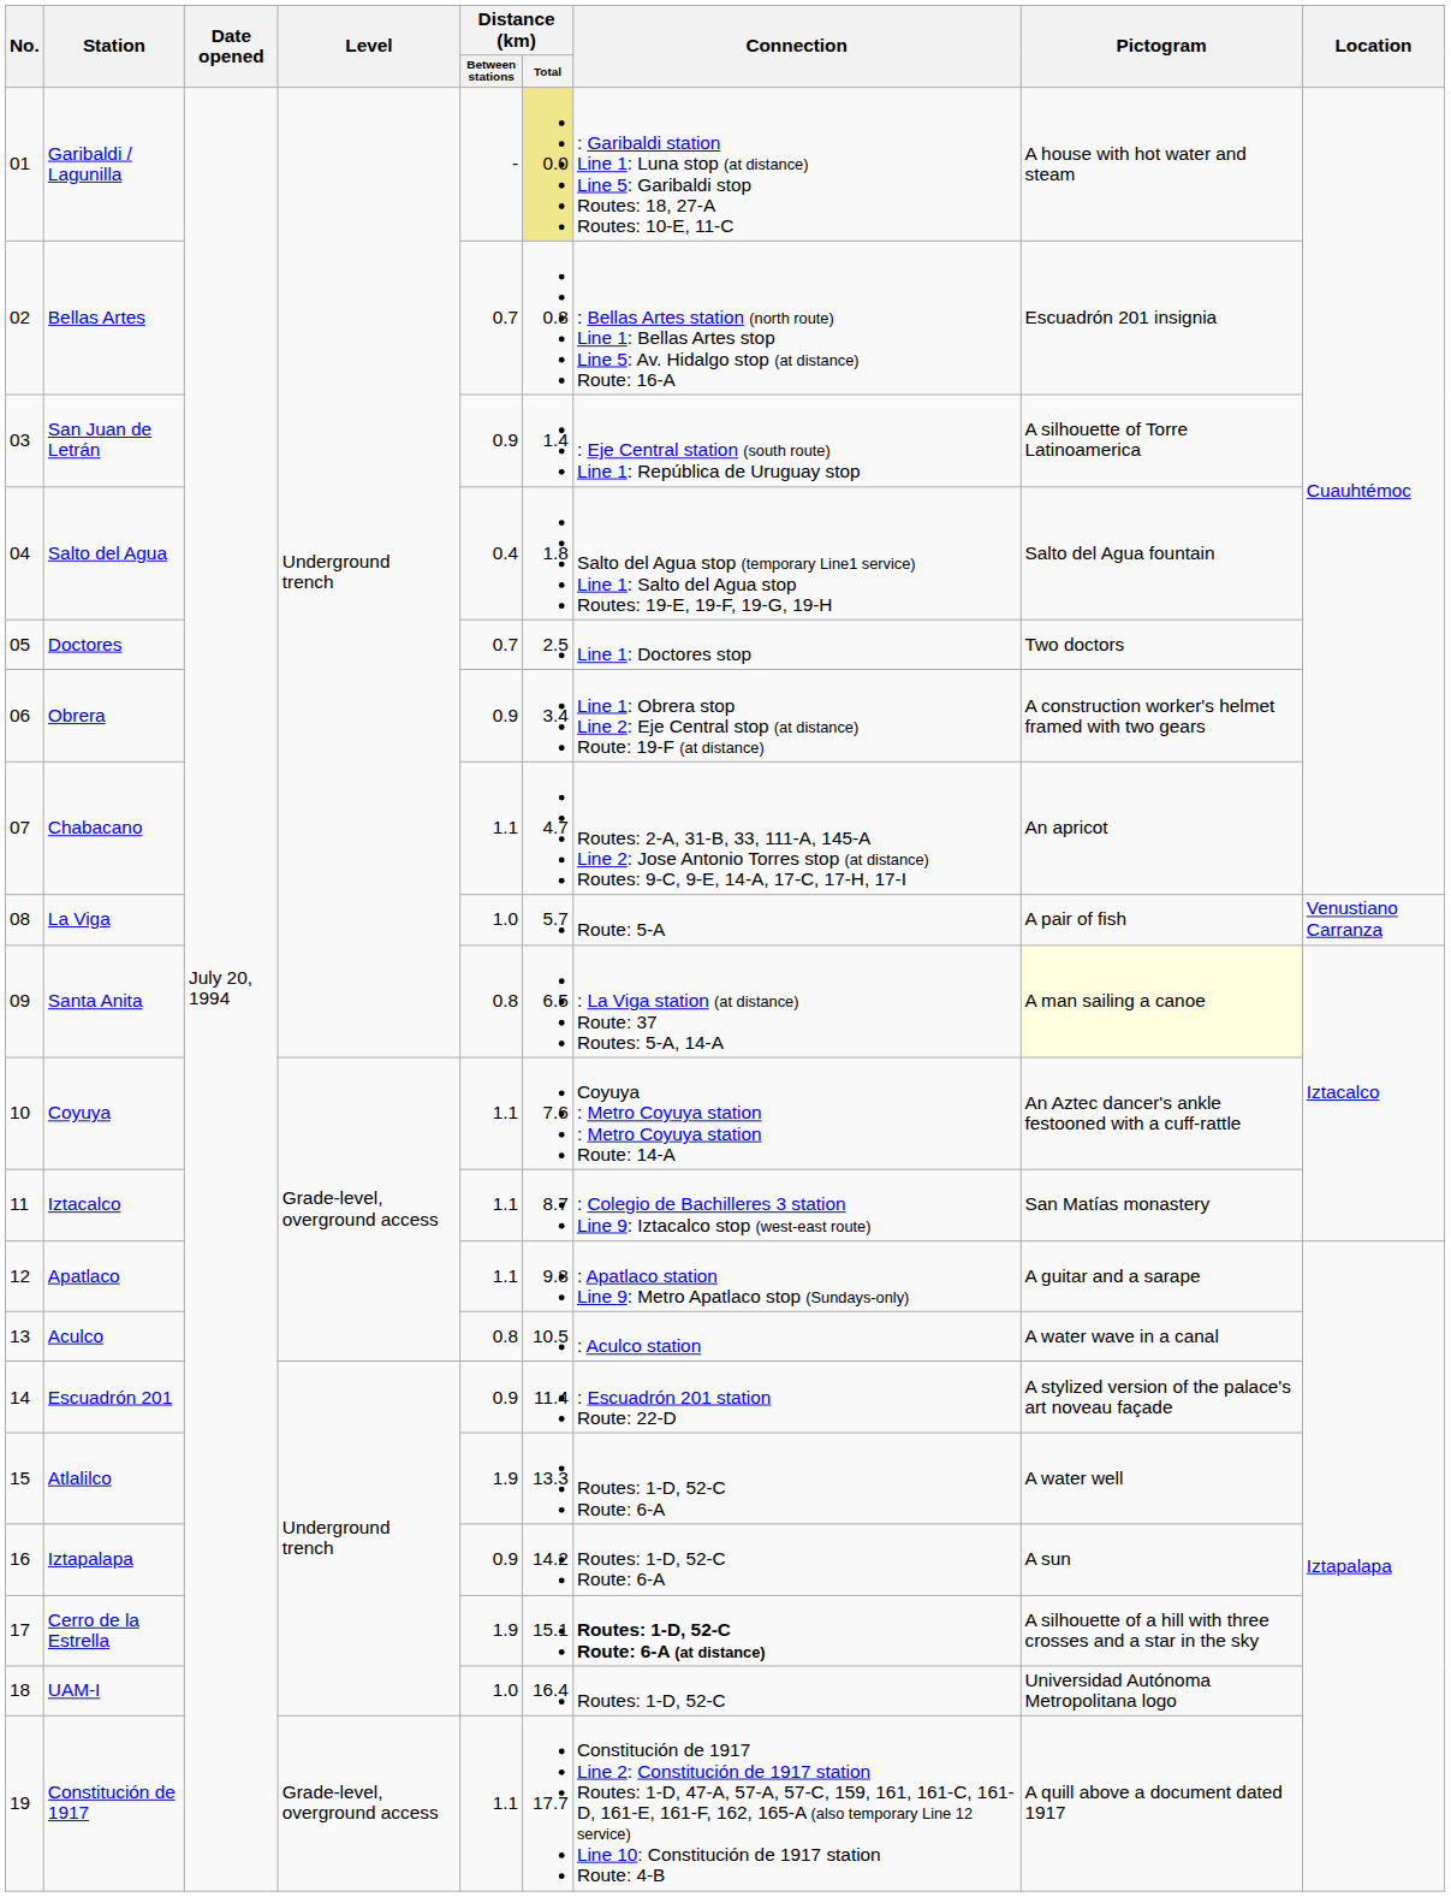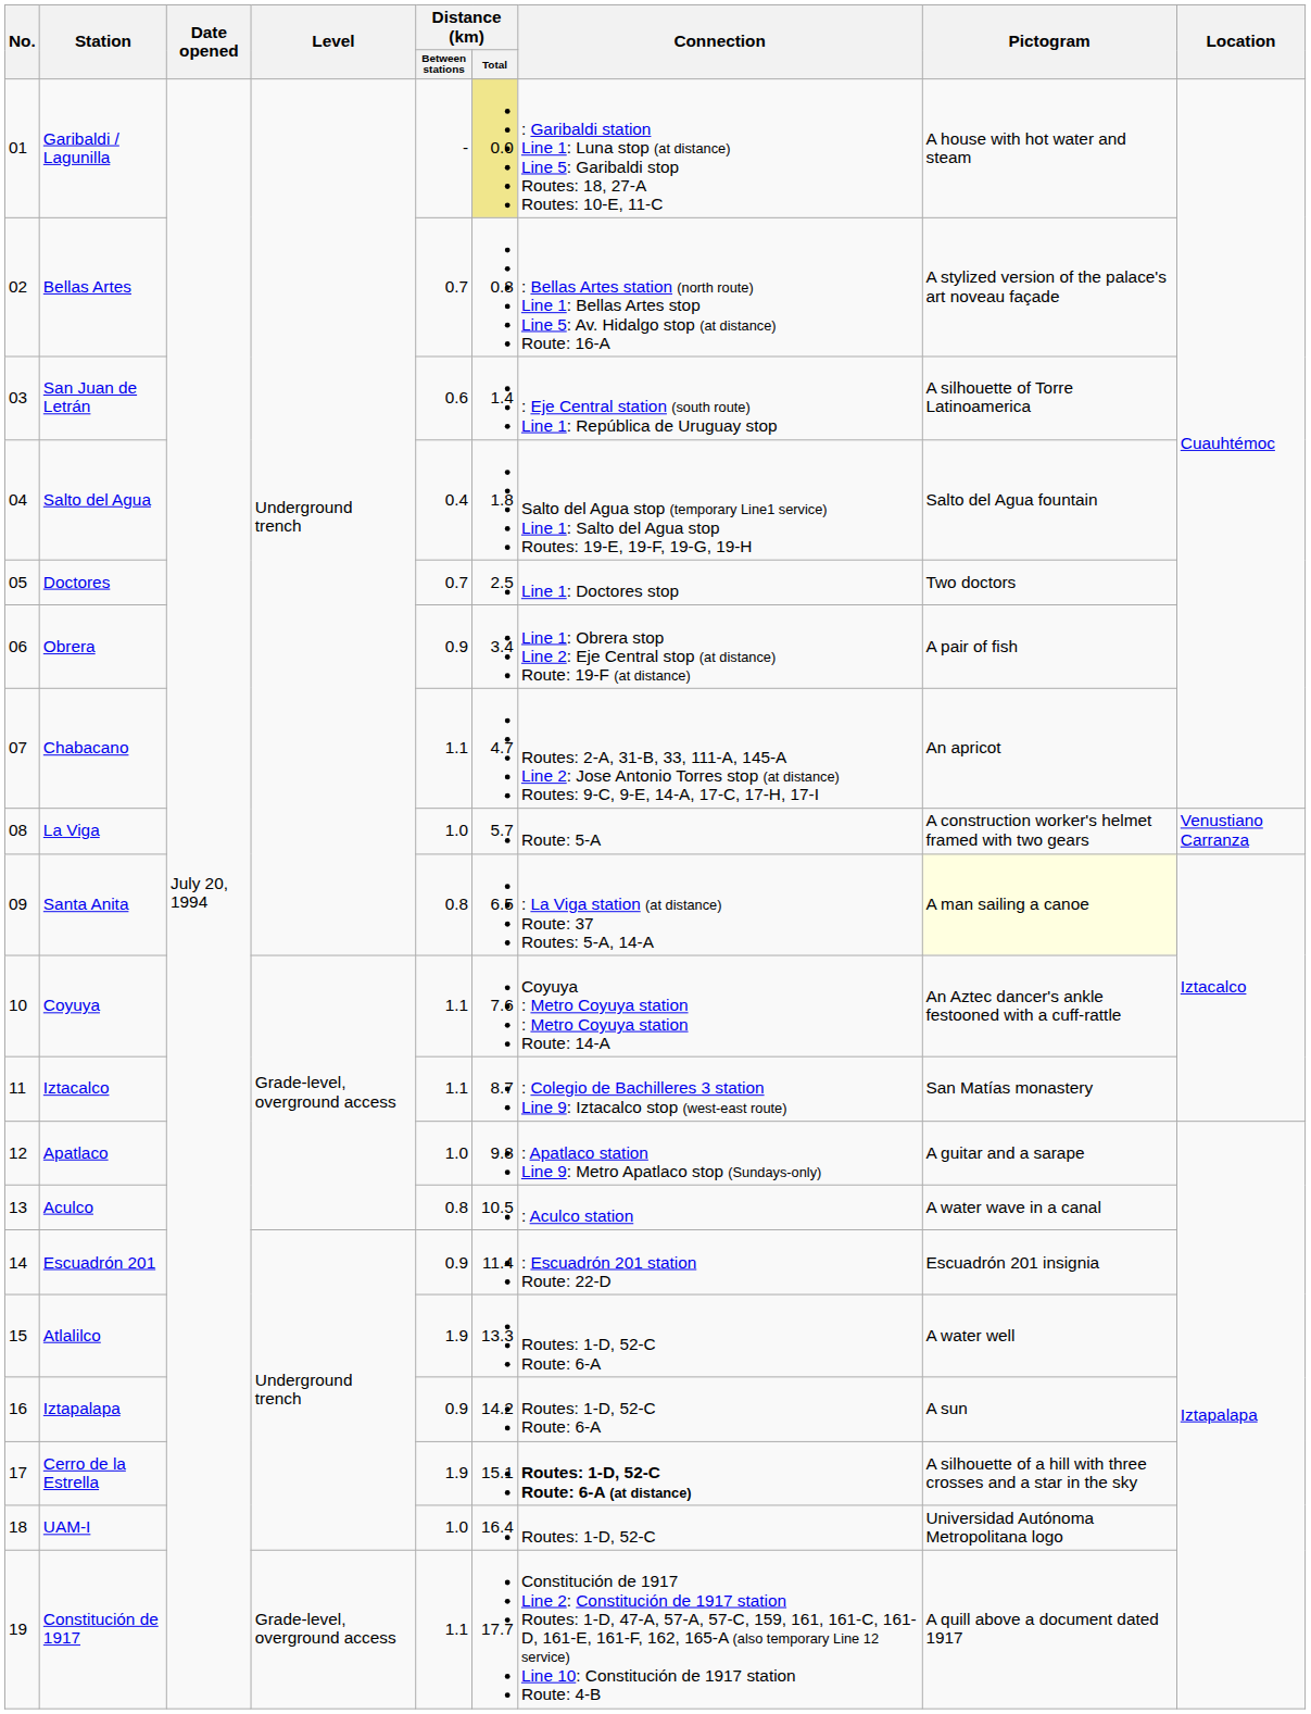Bellas Artes | Pictogram: Escuadrón 201 insignia -> A stylized version of the palace's art noveau façade
San Juan de Letrán | Distance (km) / Between stations: 0.9 -> 0.6
Obrera | Pictogram: A construction worker's helmet framed with two gears -> A pair of fish
La Viga | Pictogram: A pair of fish -> A construction worker's helmet framed with two gears
Apatlaco | Distance (km) / Between stations: 1.1 -> 1.0
Escuadrón 201 | Pictogram: A stylized version of the palace's art noveau façade -> Escuadrón 201 insignia
